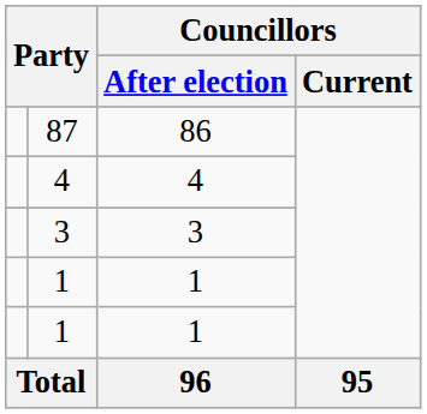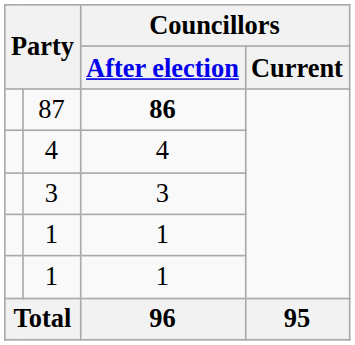87 | Councillors / After election: normal -> bold
